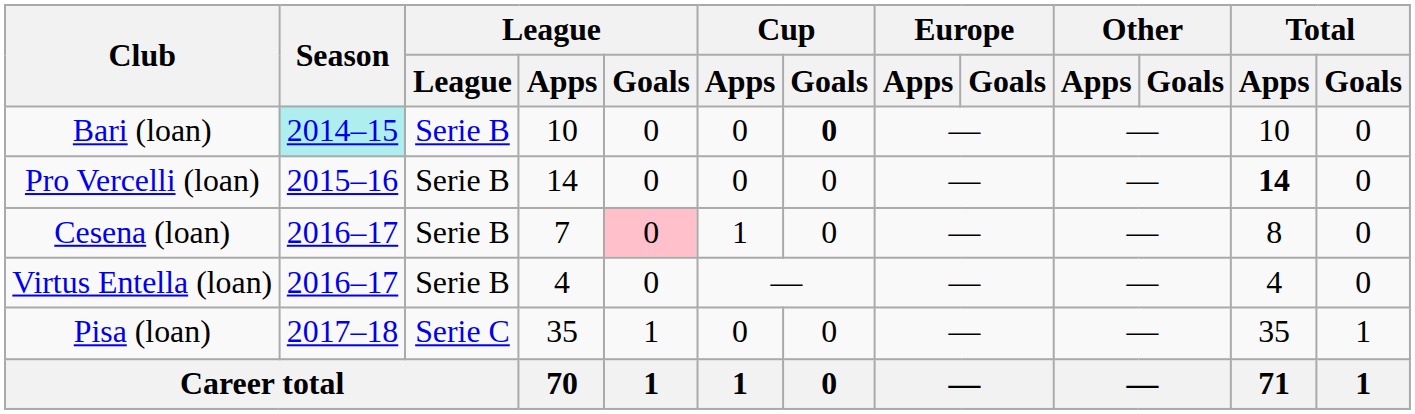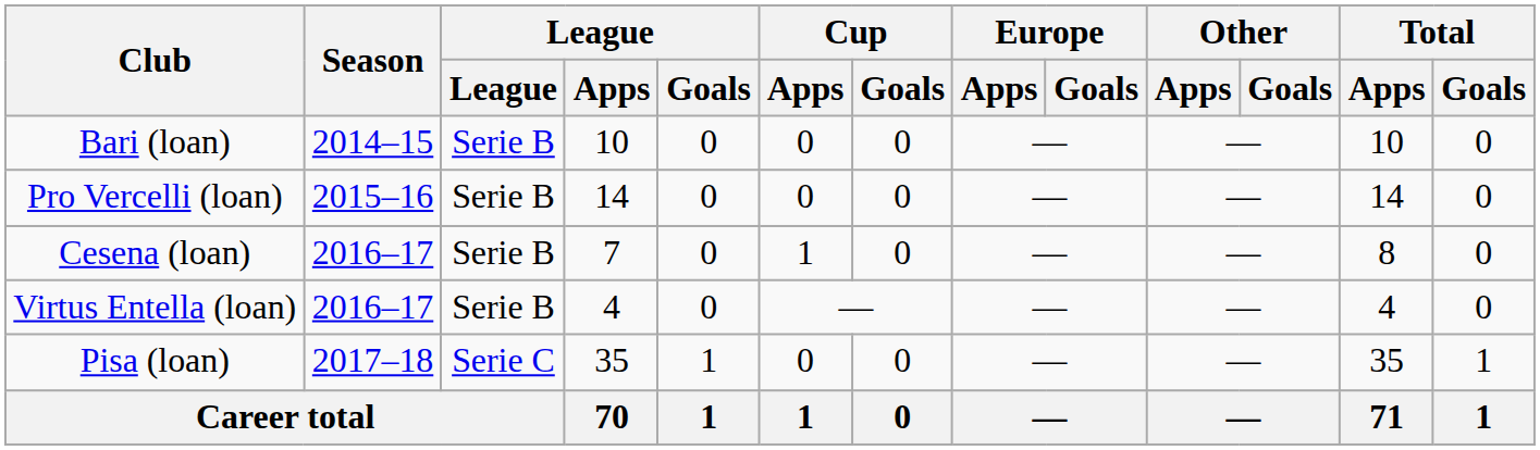Bari (loan) | Season: paleturquoise background -> no background
Bari (loan) | Cup / Goals: bold -> normal
Pro Vercelli (loan) | Total / Apps: bold -> normal
Cesena (loan) | League / Goals: pink background -> no background
